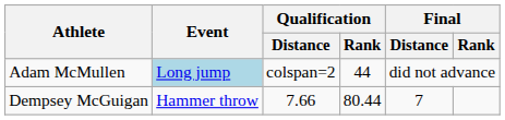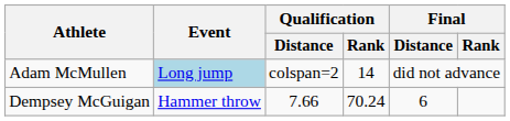Adam McMullen | Qualification / Rank: 44 -> 14
Dempsey McGuigan | Qualification / Rank: 80.44 -> 70.24
Dempsey McGuigan | Final / Distance: 7 -> 6
